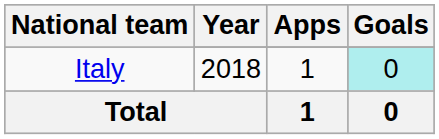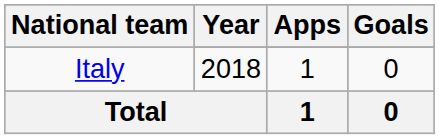2018 | Goals: paleturquoise background -> no background
